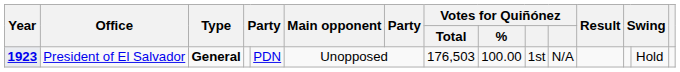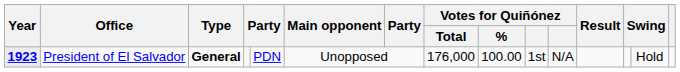1923 | Votes for Quiñónez / Total: 176,503 -> 176,000
